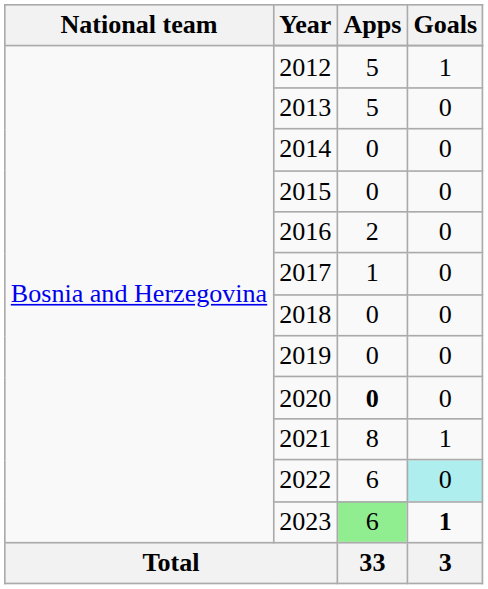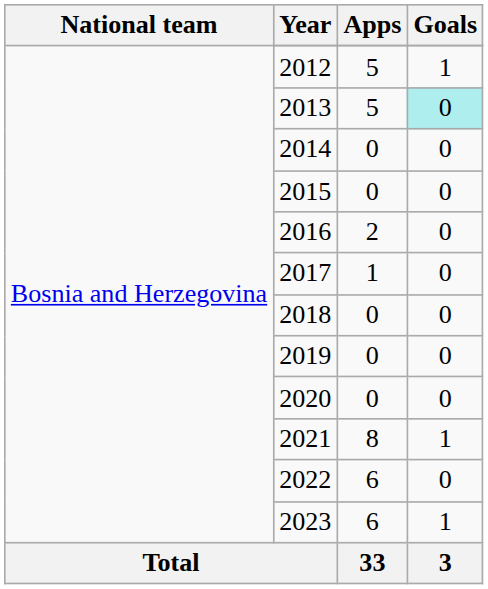2013 | Goals: no background -> paleturquoise background
2020 | Apps: bold -> normal
2022 | Goals: paleturquoise background -> no background
2023 | Apps: lightgreen background -> no background
2023 | Goals: bold -> normal
